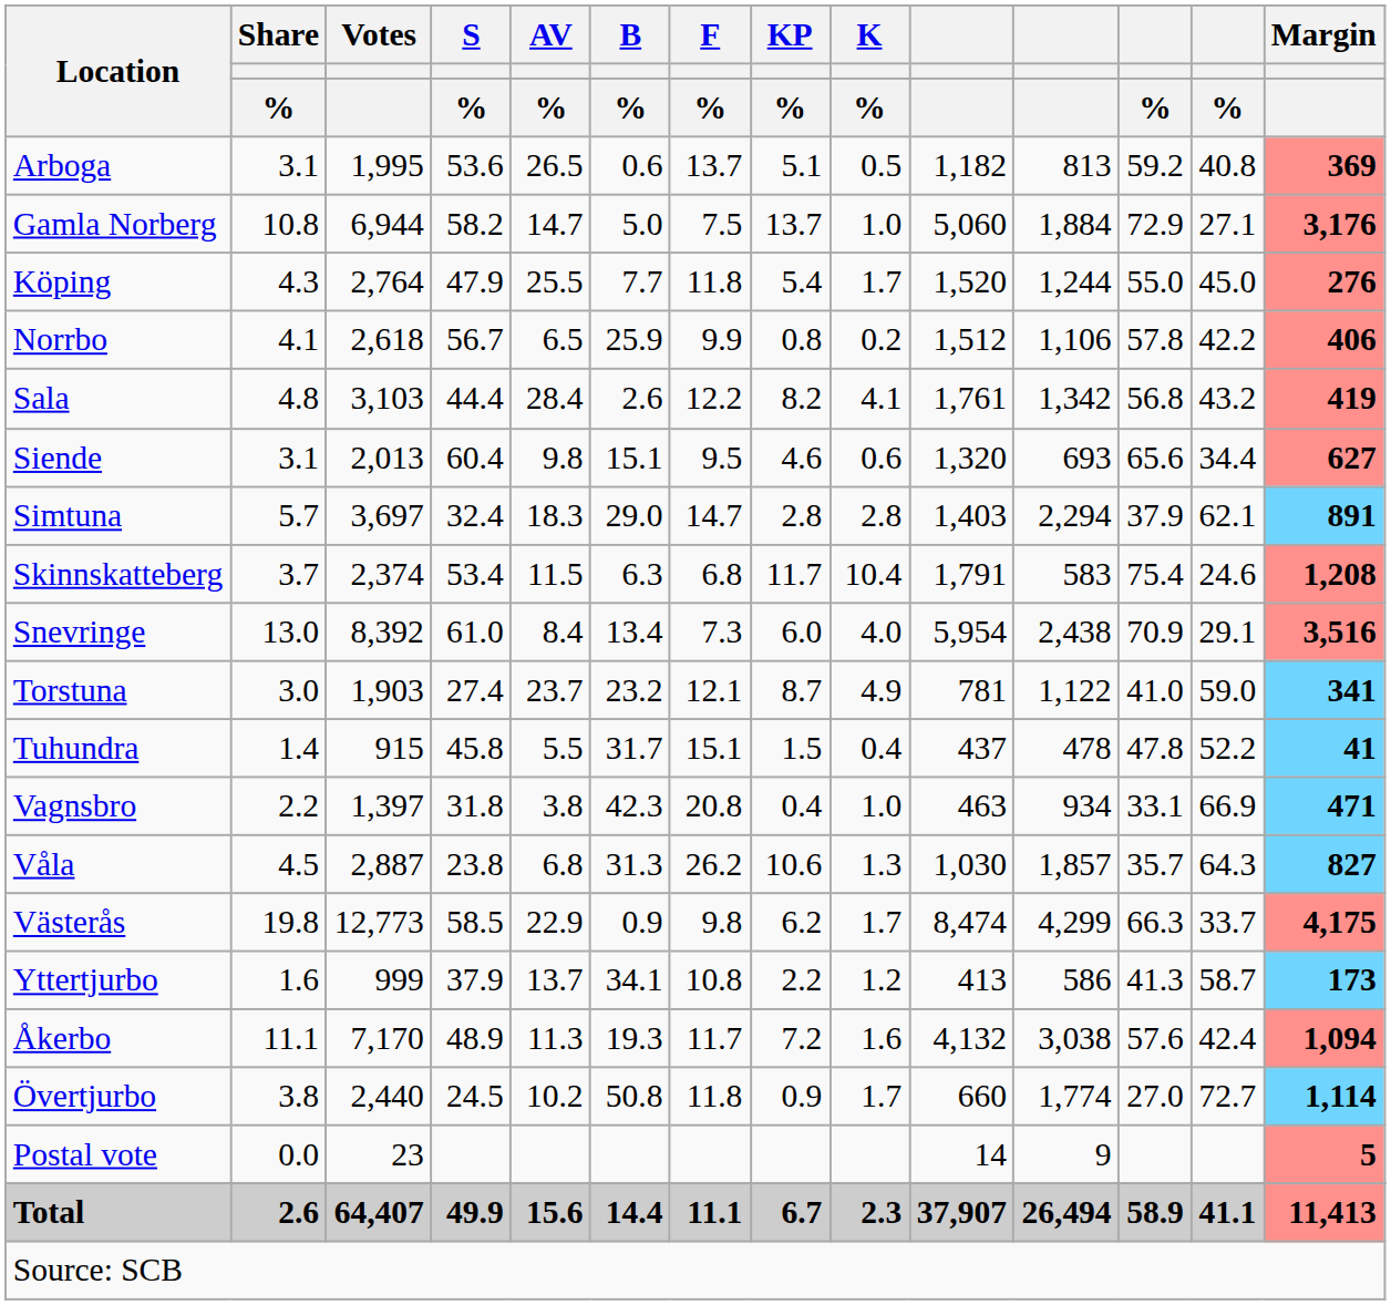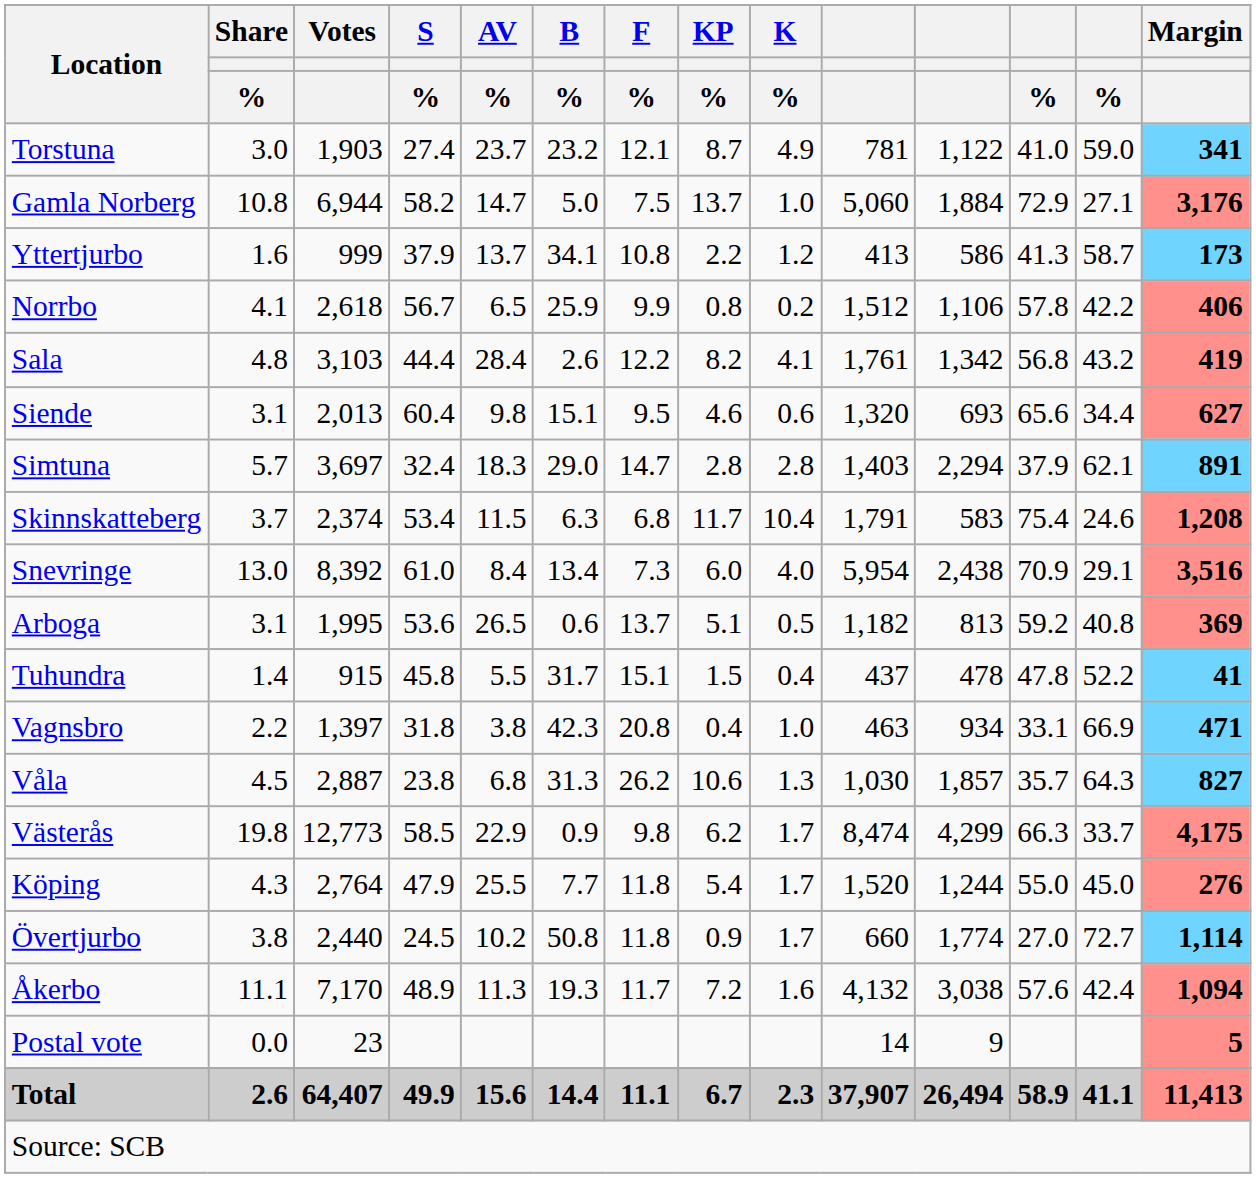rows swapped: Arboga <-> Torstuna
rows swapped: Köping <-> Yttertjurbo
rows swapped: Åkerbo <-> Övertjurbo
